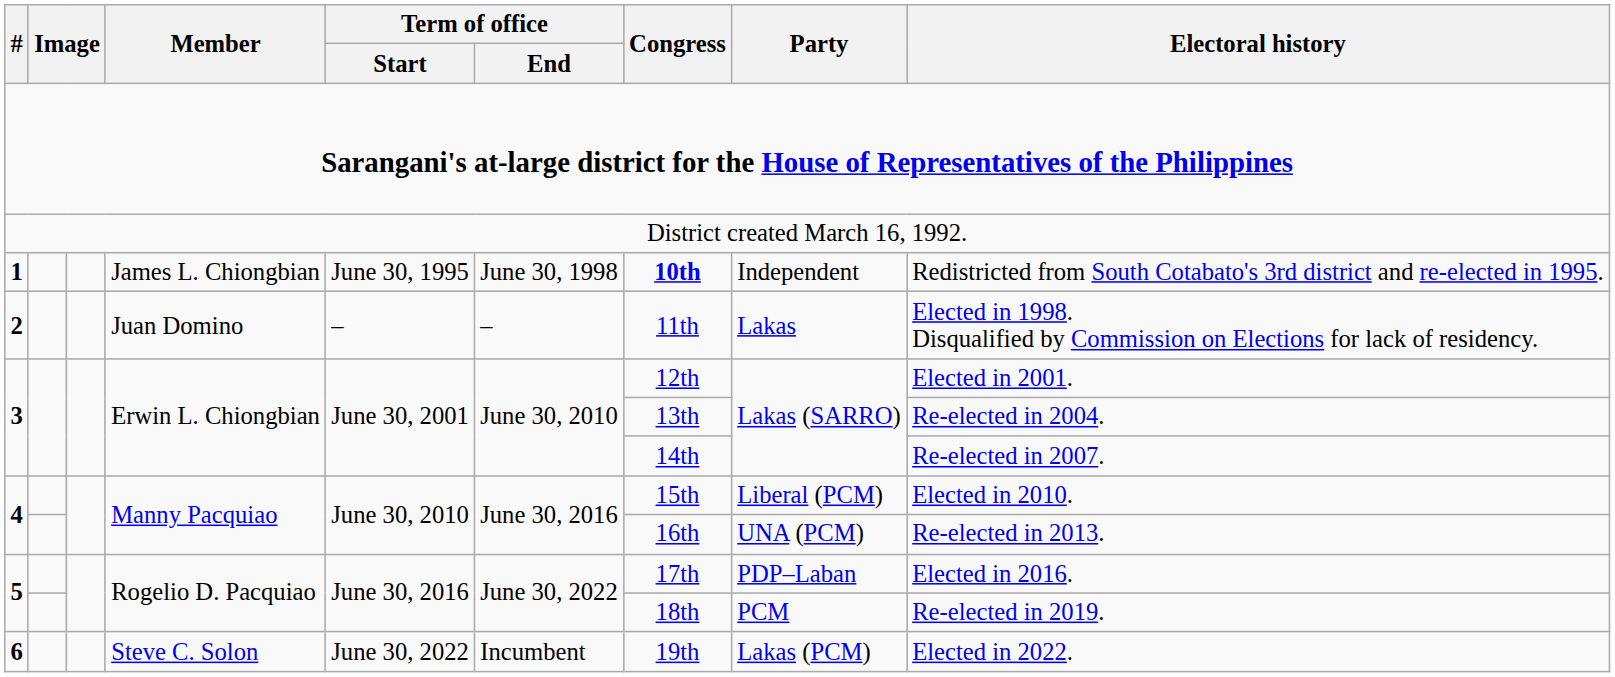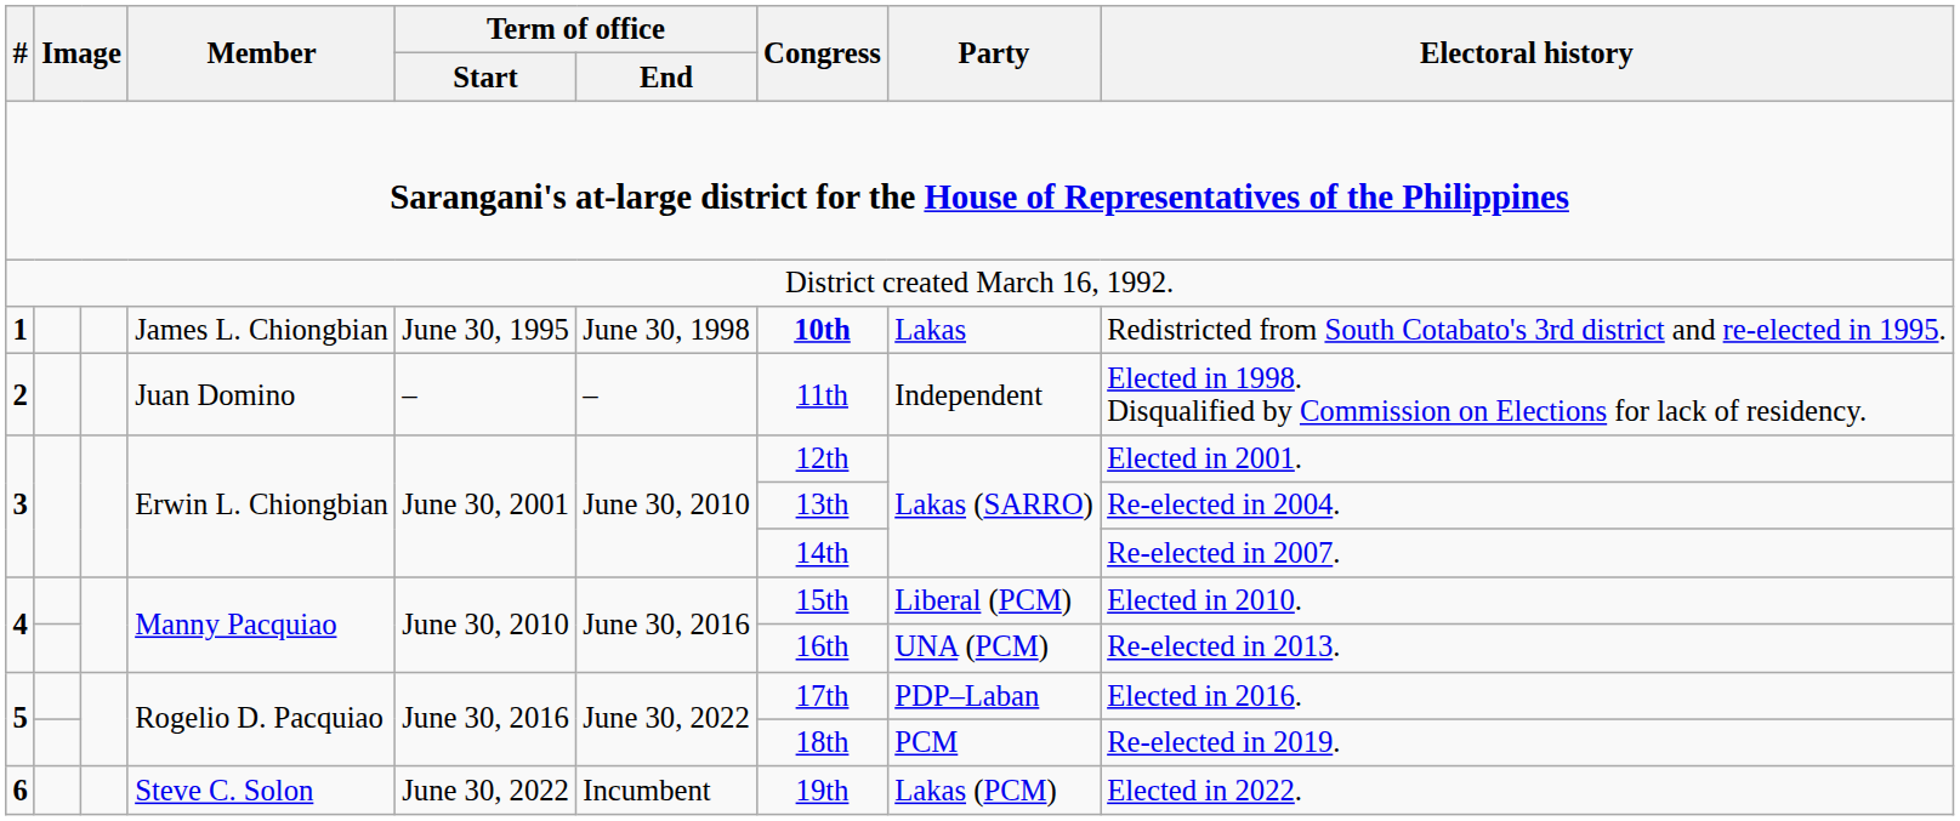1 | Party: Independent -> Lakas
2 | Party: Lakas -> Independent
